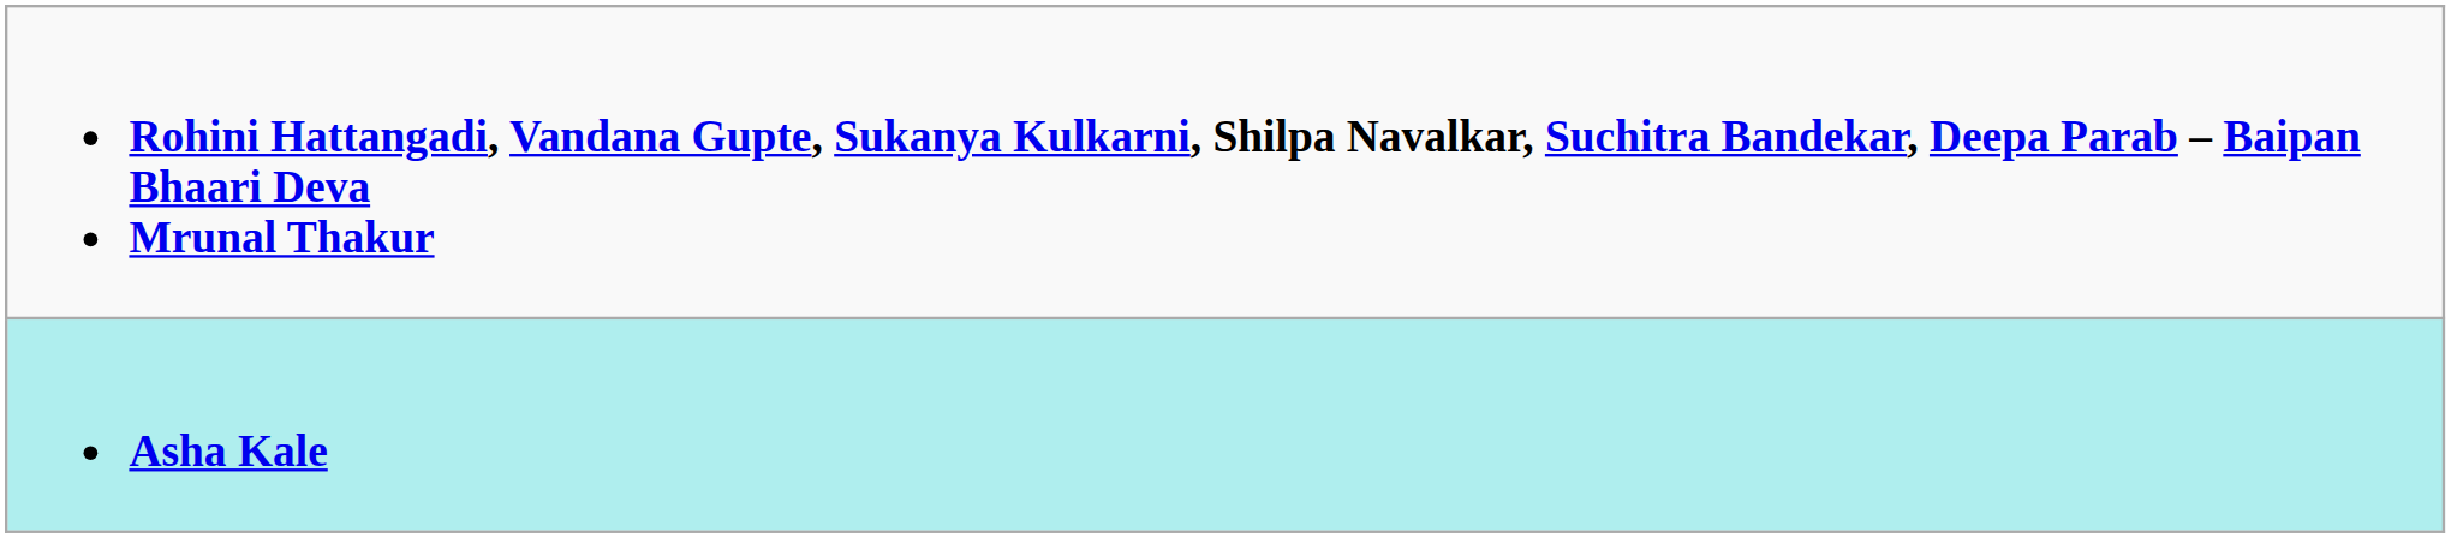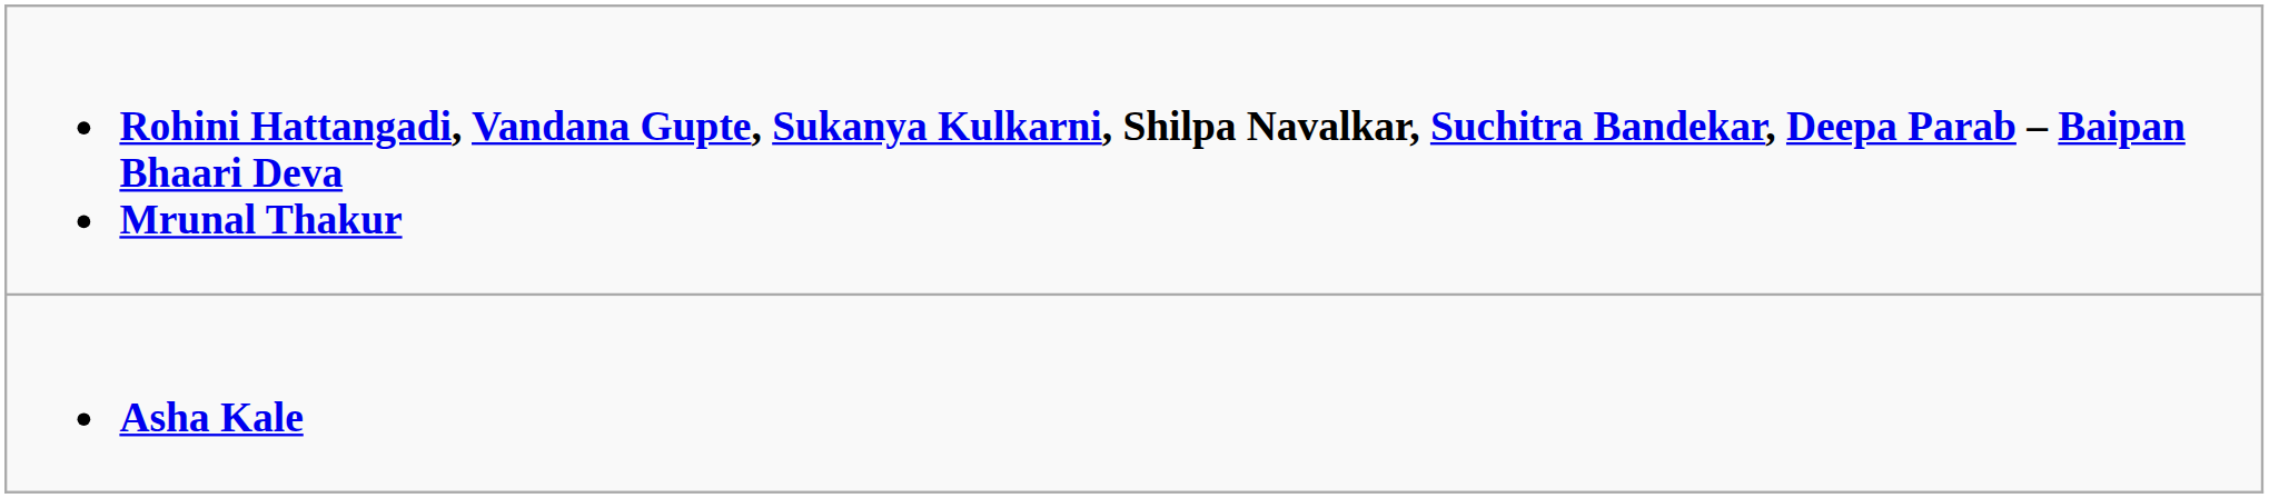row 2 | column 1: paleturquoise background -> no background
